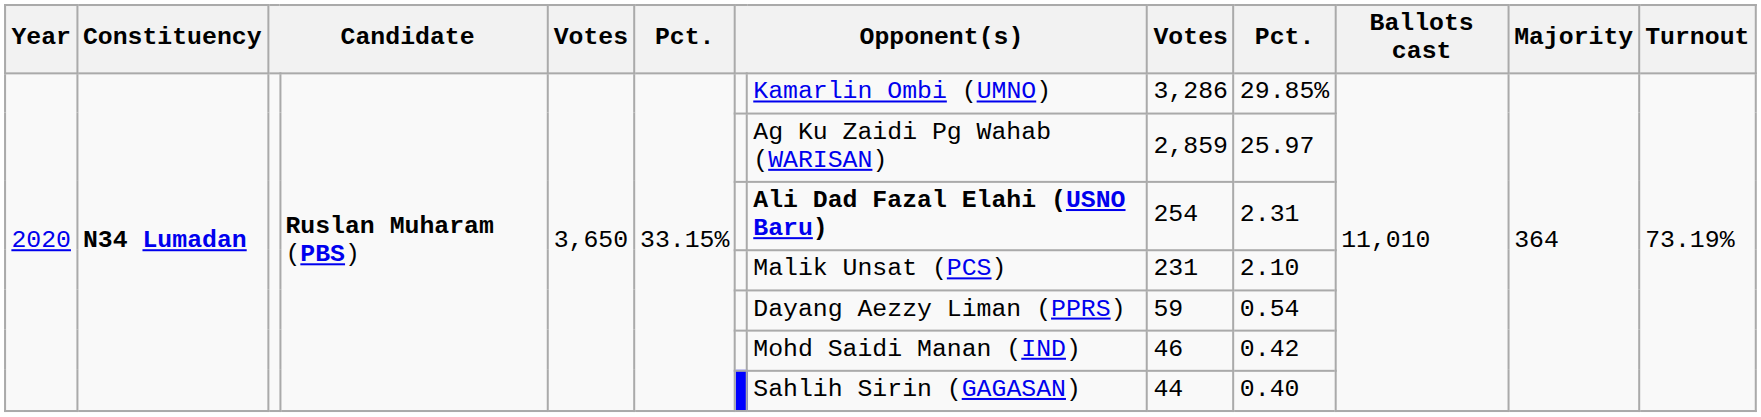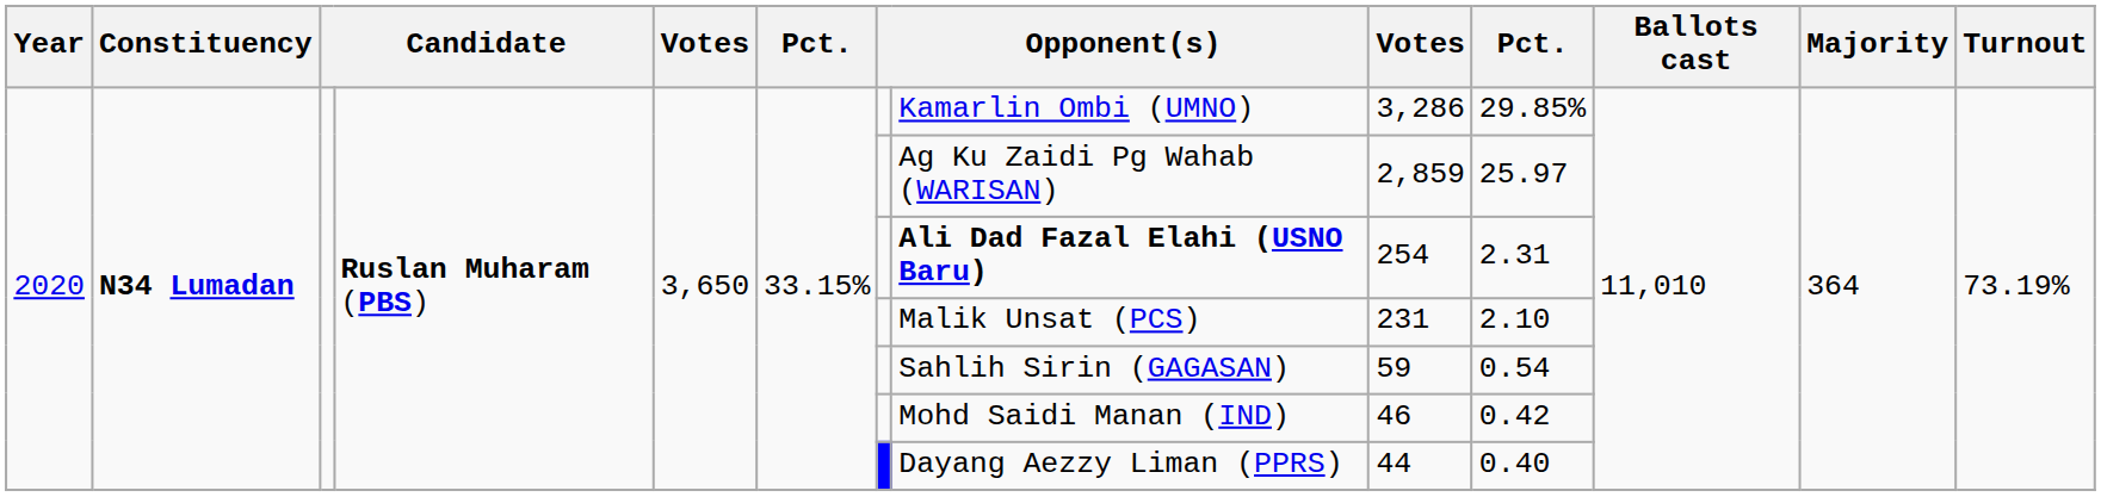row 6 | column 8: Dayang Aezzy Liman (PPRS) -> Sahlih Sirin (GAGASAN)
row 8 | column 8: Sahlih Sirin (GAGASAN) -> Dayang Aezzy Liman (PPRS)
